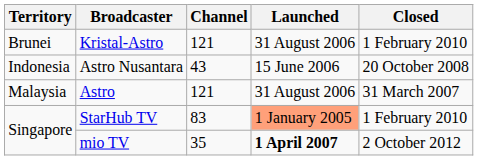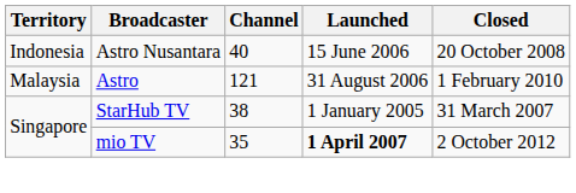- row: Brunei | Kristal-Astro | 121 | 31 August 2006 | 1 February 2010
Astro Nusantara | Channel: 43 -> 40
Astro | Closed: 31 March 2007 -> 1 February 2010
StarHub TV | Channel: 83 -> 38
StarHub TV | Launched: lightsalmon background -> no background
StarHub TV | Closed: 1 February 2010 -> 31 March 2007
